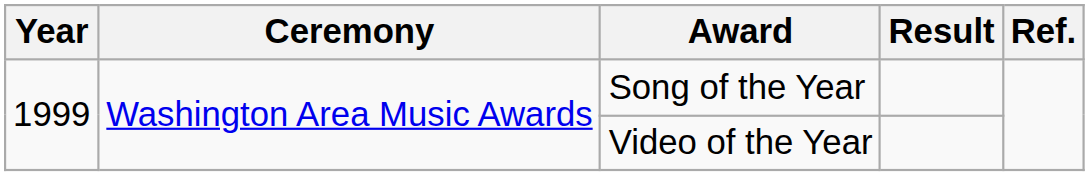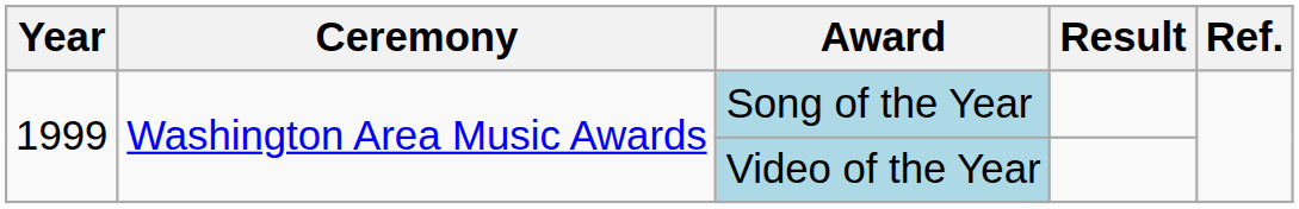Song of the Year | Award: no background -> lightblue background
Video of the Year | Award: no background -> lightblue background
